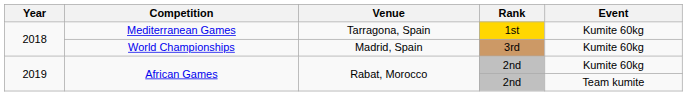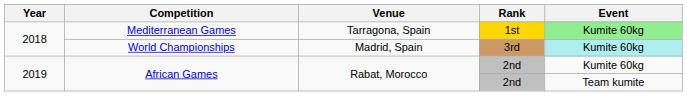Mediterranean Games | Event: no background -> lightgreen background
World Championships | Event: no background -> paleturquoise background
